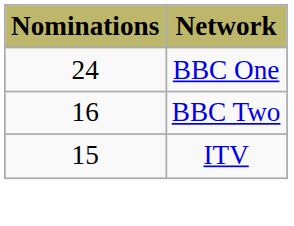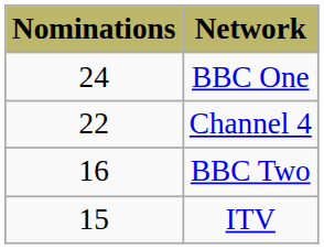+ row: 22 | Channel 4
